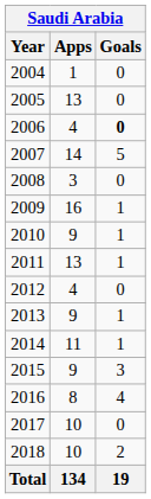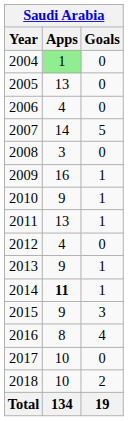2004 | Apps: no background -> lightgreen background
2006 | Goals: bold -> normal
2014 | Apps: normal -> bold
